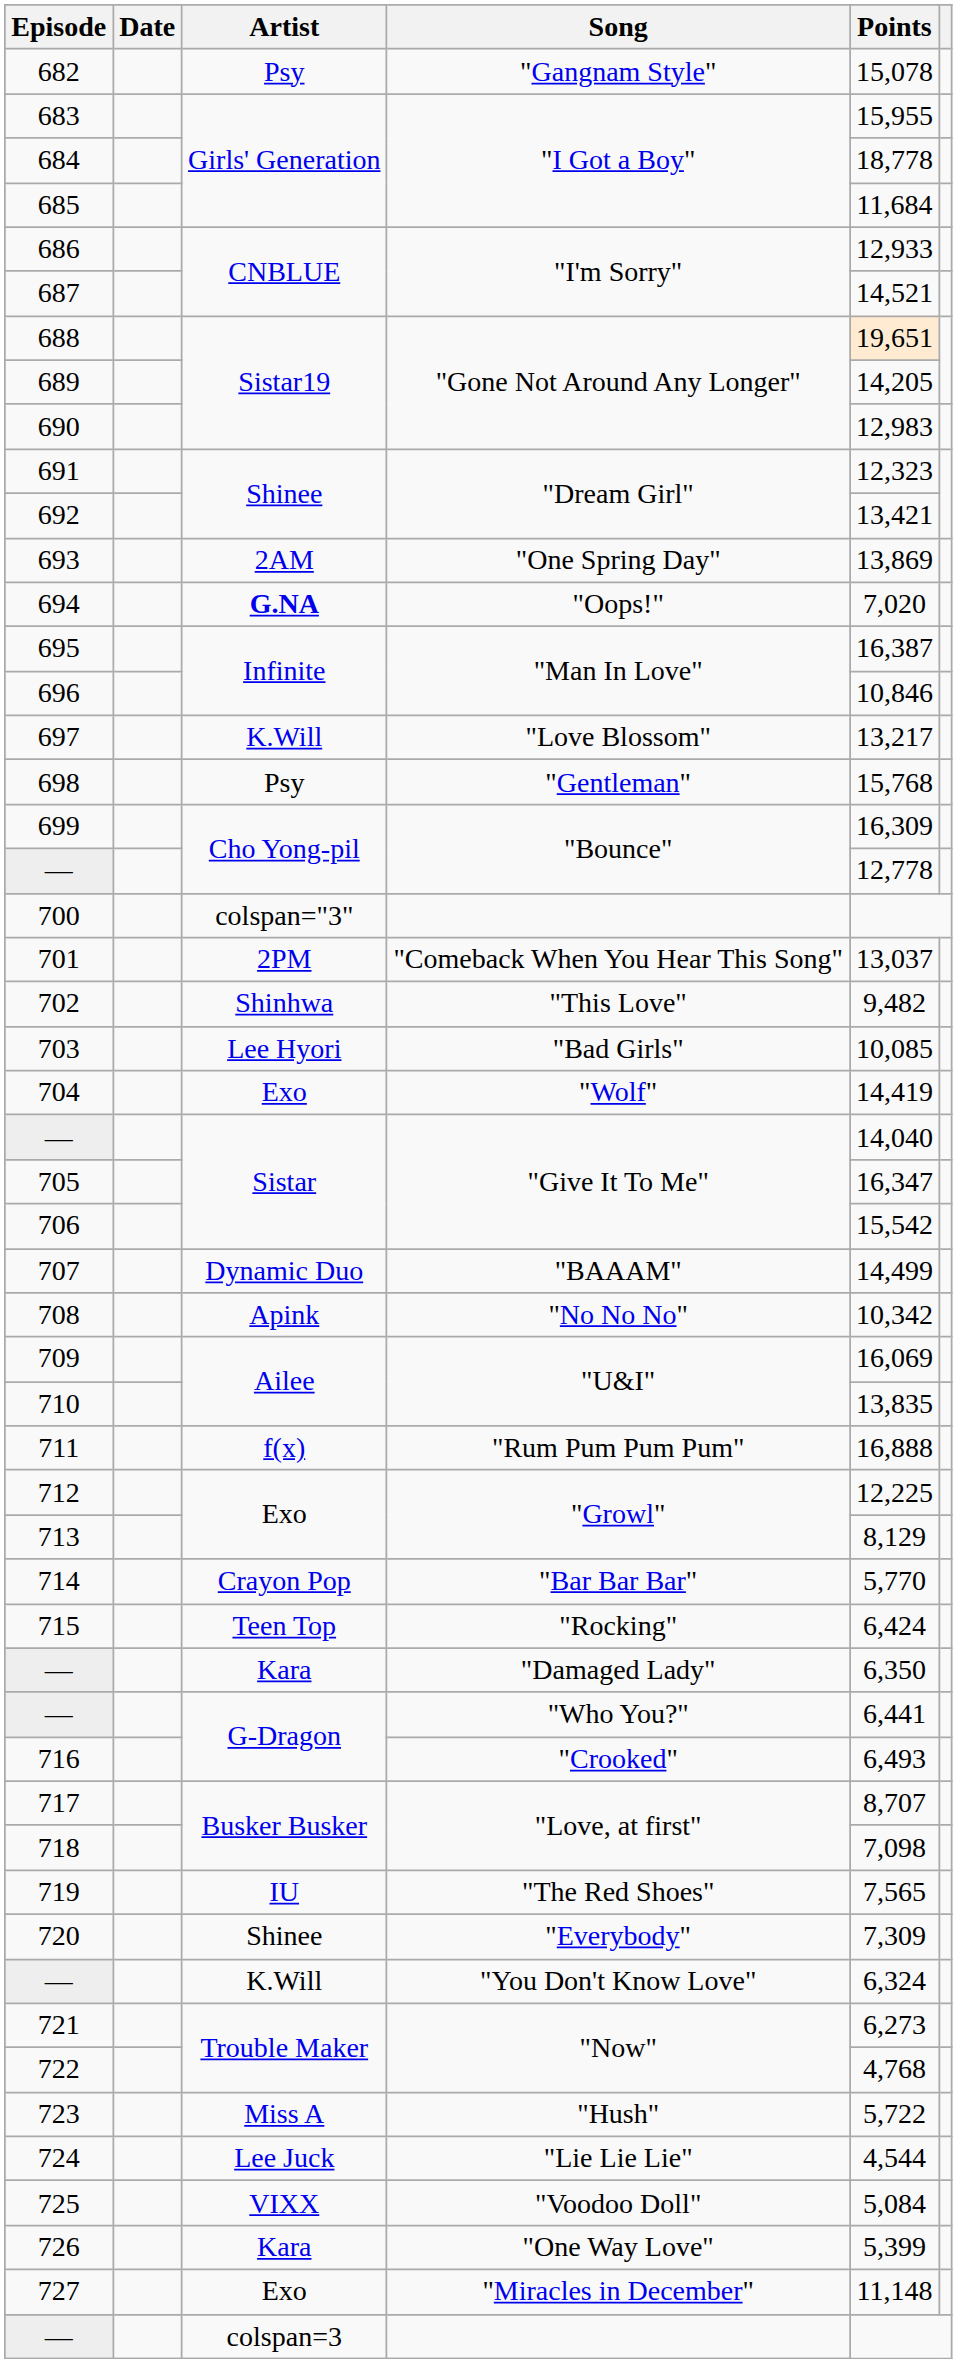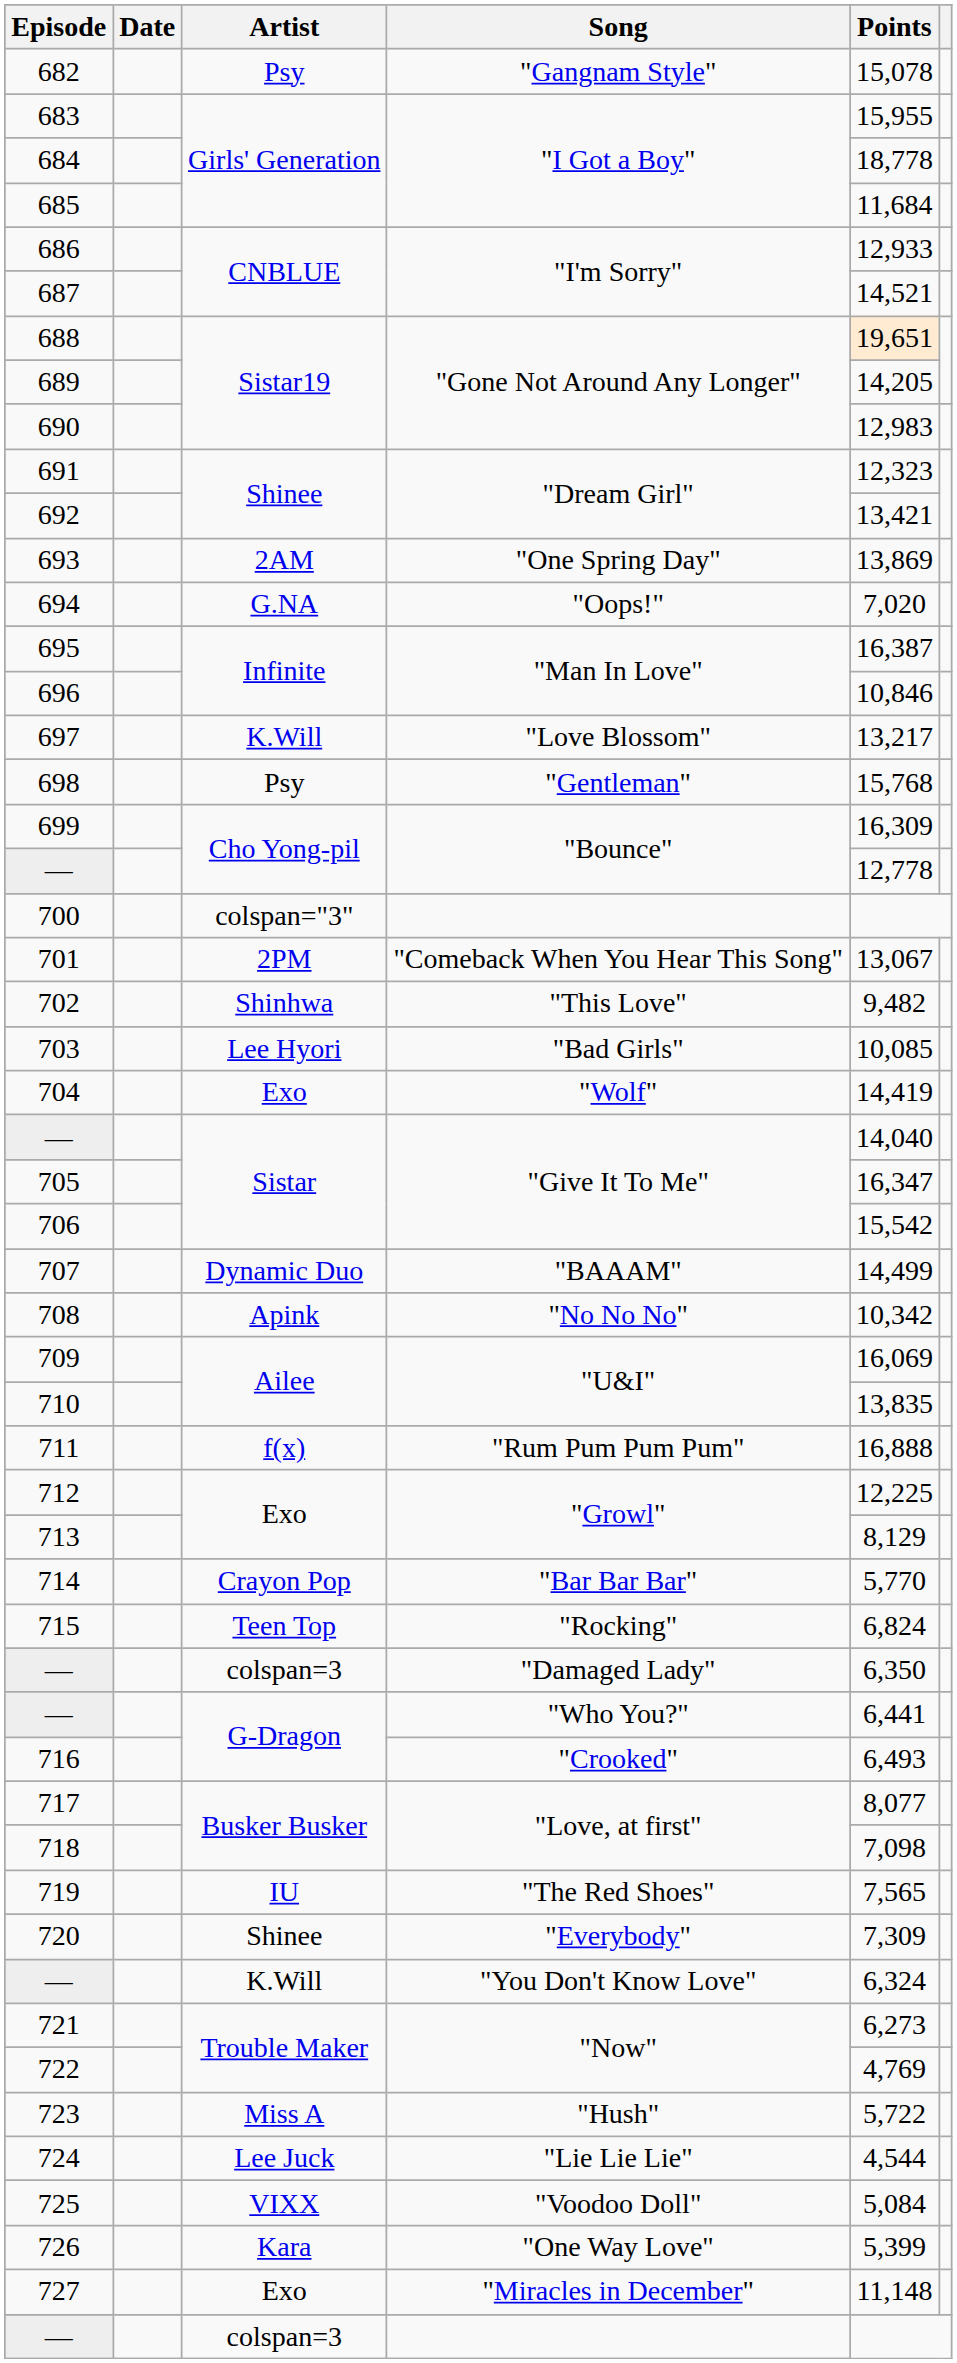694 | Artist: bold -> normal
701 | Points: 13,037 -> 13,067
715 | Points: 6,424 -> 6,824
— / "Damaged Lady" | Artist: Kara -> colspan=3
717 | Points: 8,707 -> 8,077
722 | Points: 4,768 -> 4,769
